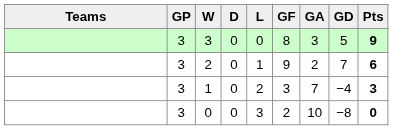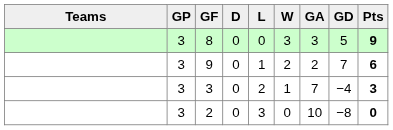columns swapped: W <-> GF
